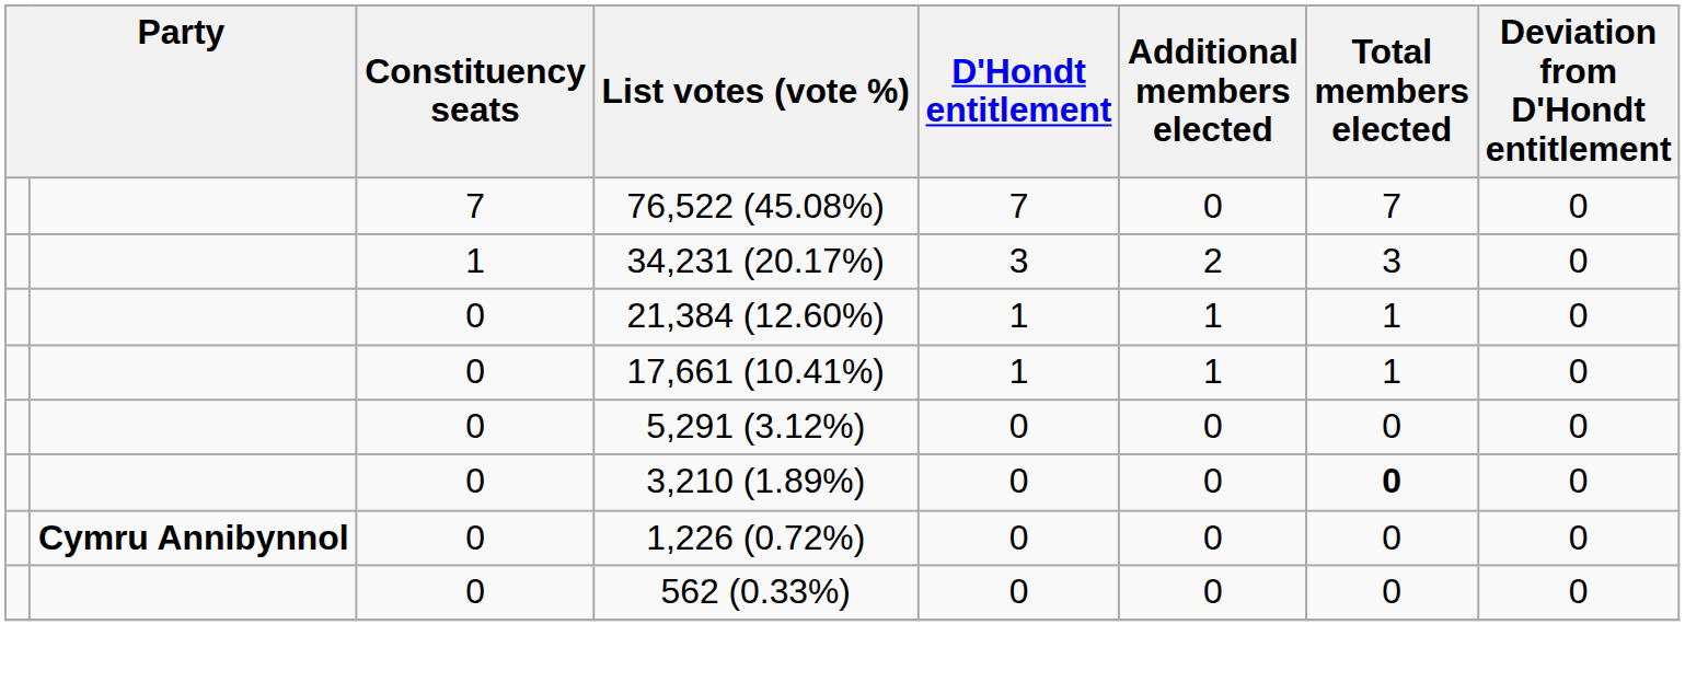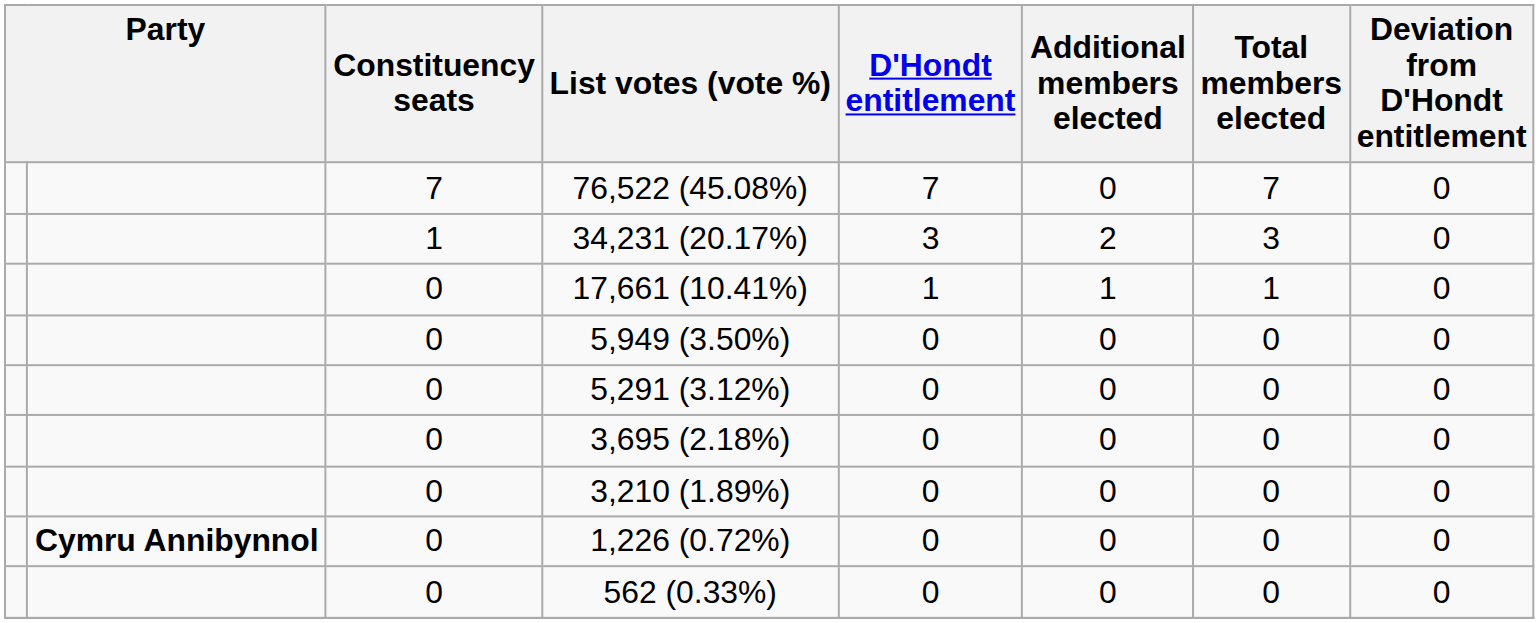- row: 0 | 21,384 (12.60%) | 1 | 1 | 1 | 0
+ row: 0 | 5,949 (3.50%) | 0 | 0 | 0 | 0
+ row: 0 | 3,695 (2.18%) | 0 | 0 | 0 | 0
3,210 (1.89%) | Total members elected: bold -> normal
